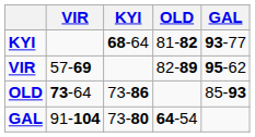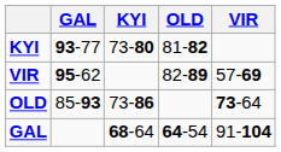columns swapped: VIR <-> GAL
row 2 | KYI: 68-64 -> 73-80
row 5 | KYI: 73-80 -> 68-64
